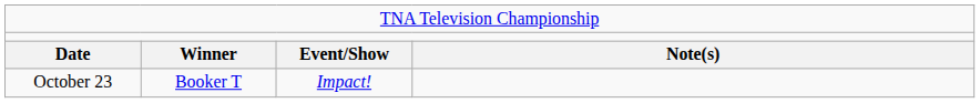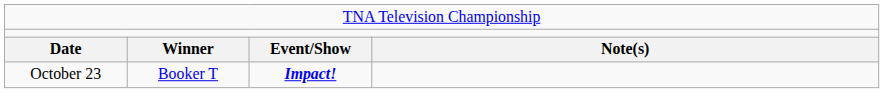October 23 | column 3: normal -> bold
